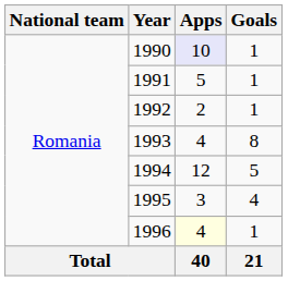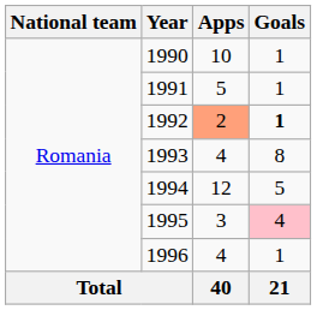1990 | Apps: lavender background -> no background
1992 | Apps: no background -> lightsalmon background
1992 | Goals: normal -> bold
1995 | Goals: no background -> pink background
1996 | Apps: lightyellow background -> no background
